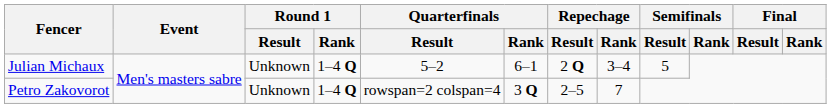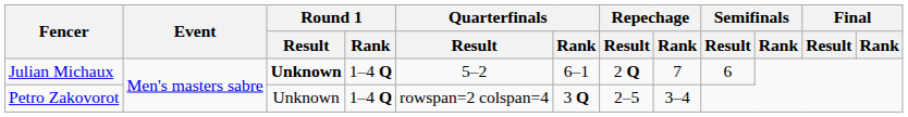Julian Michaux | Round 1 / Result: normal -> bold
Julian Michaux | Repechage / Rank: 3–4 -> 7
Julian Michaux | Semifinals / Result: 5 -> 6
Petro Zakovorot | Repechage / Rank: 7 -> 3–4
